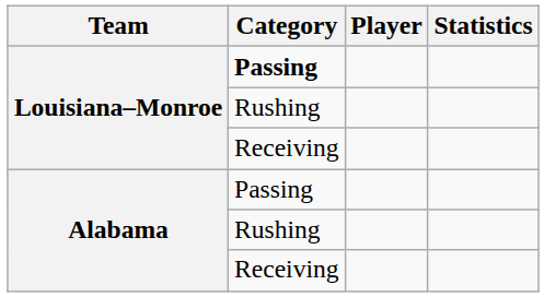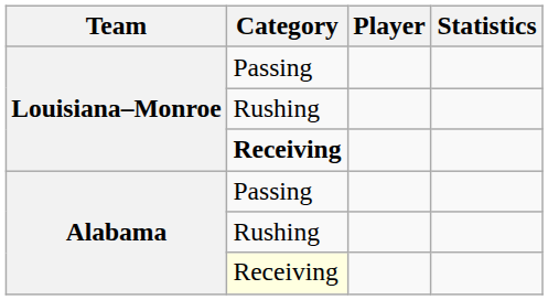Louisiana–Monroe / Passing | Category: bold -> normal
Louisiana–Monroe / Receiving | Category: normal -> bold
Alabama / Receiving | Category: no background -> lightyellow background
